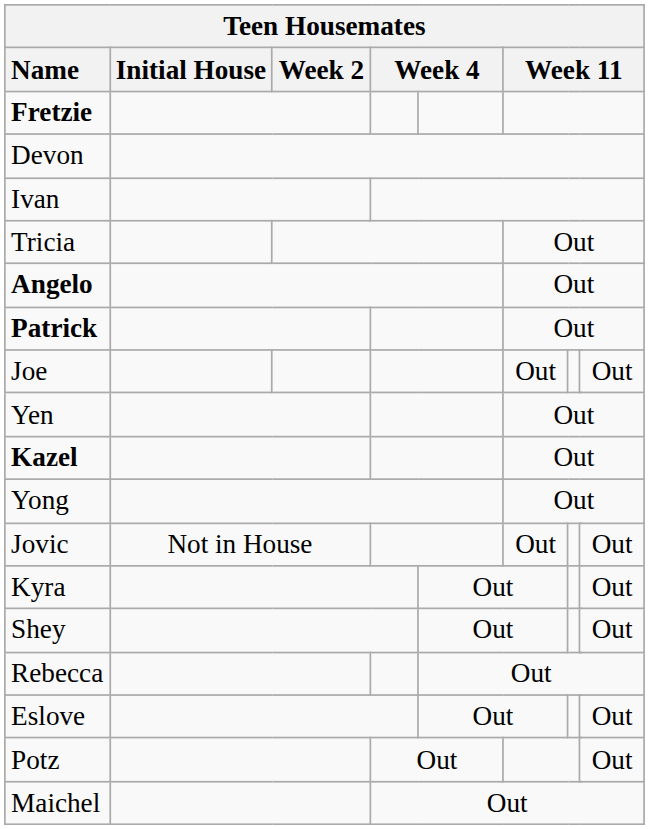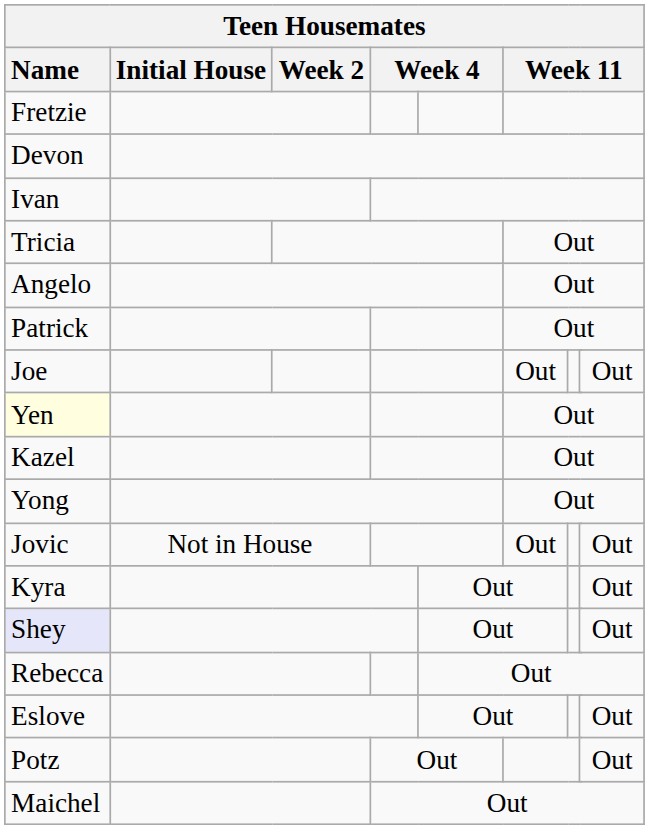Fretzie | Name: bold -> normal
Angelo | Name: bold -> normal
Patrick | Name: bold -> normal
Yen | Name: no background -> lightyellow background
Kazel | Name: bold -> normal
Shey | Name: no background -> lavender background
